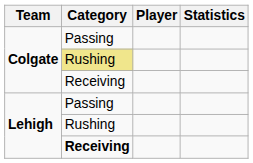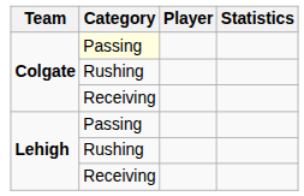Colgate / Passing | Category: no background -> lightyellow background
Colgate / Rushing | Category: khaki background -> no background
Lehigh / Receiving | Category: bold -> normal
